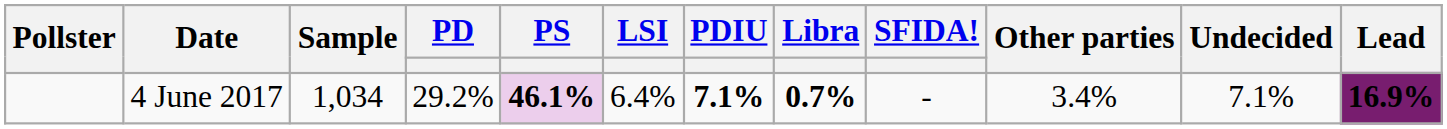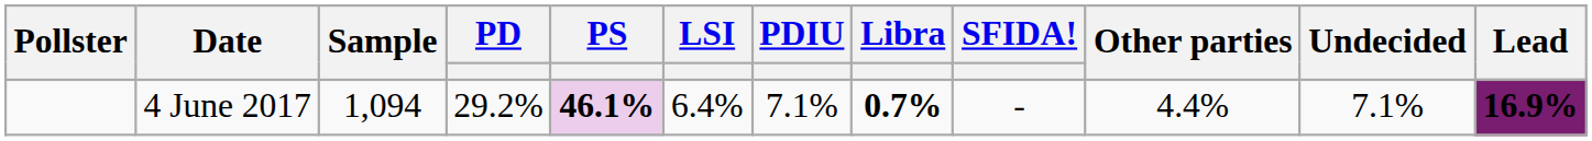4 June 2017 | Sample: 1,034 -> 1,094
4 June 2017 | PDIU: bold -> normal
4 June 2017 | Other parties: 3.4% -> 4.4%
